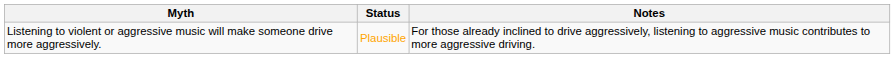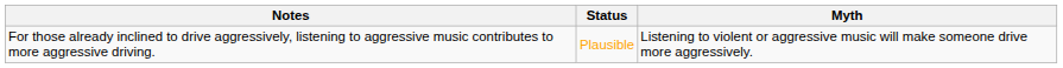columns swapped: Myth <-> Notes
